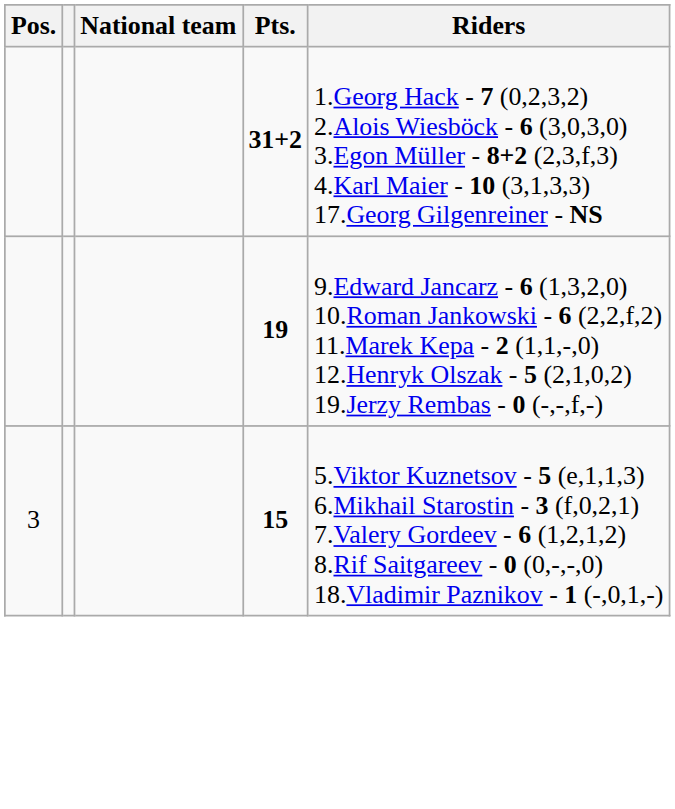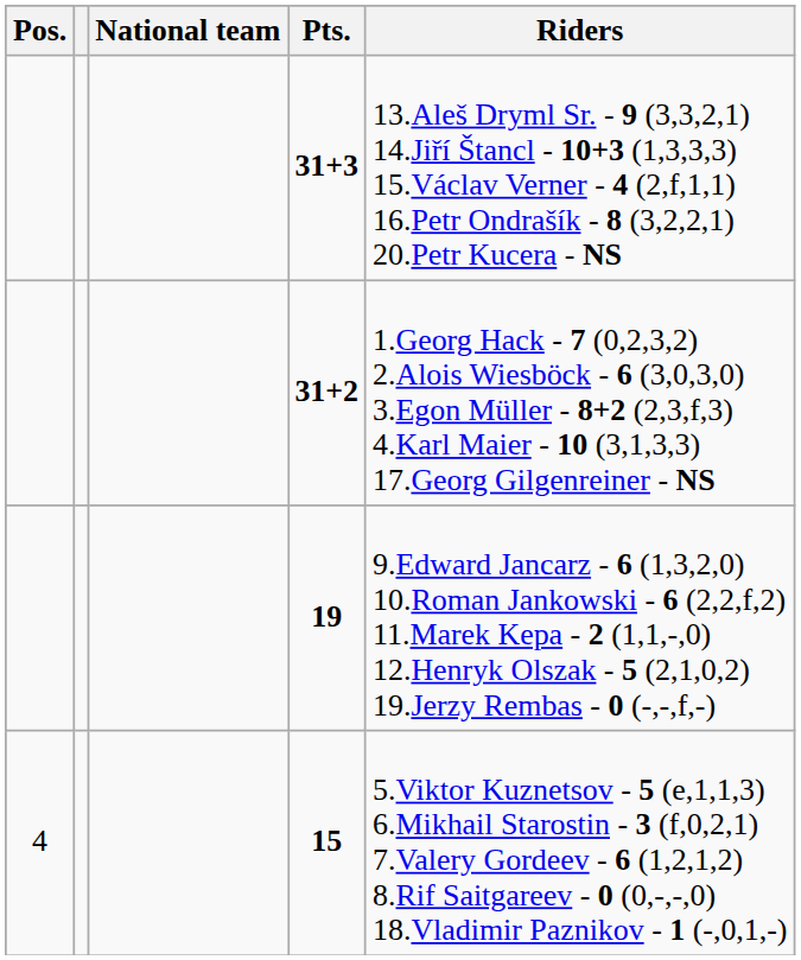+ row: 31+3 | 13.Aleš Dryml Sr. - 9 (3,3,2,1) 14.Jiří Štancl - 10+3 (1,3,3,3) 15.Václav Verner - 4 (2,f,1,1) 16.Petr Ondrašík - 8 (3,2,2,1) 20.Petr Kucera - NS
15 | Pos.: 3 -> 4
